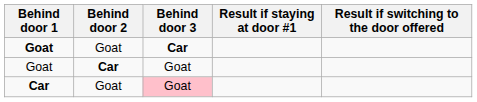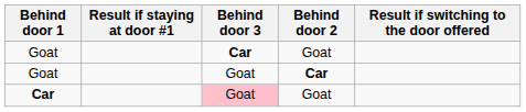columns swapped: Behind door 2 <-> Result if staying at door #1
row 2 | Behind door 1: bold -> normal
